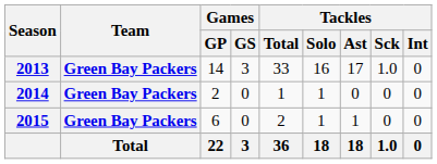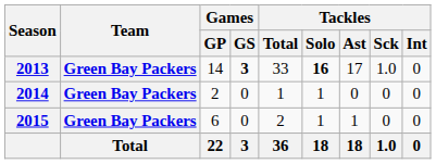2013 | Games / GS: normal -> bold
2013 | Tackles / Solo: normal -> bold
